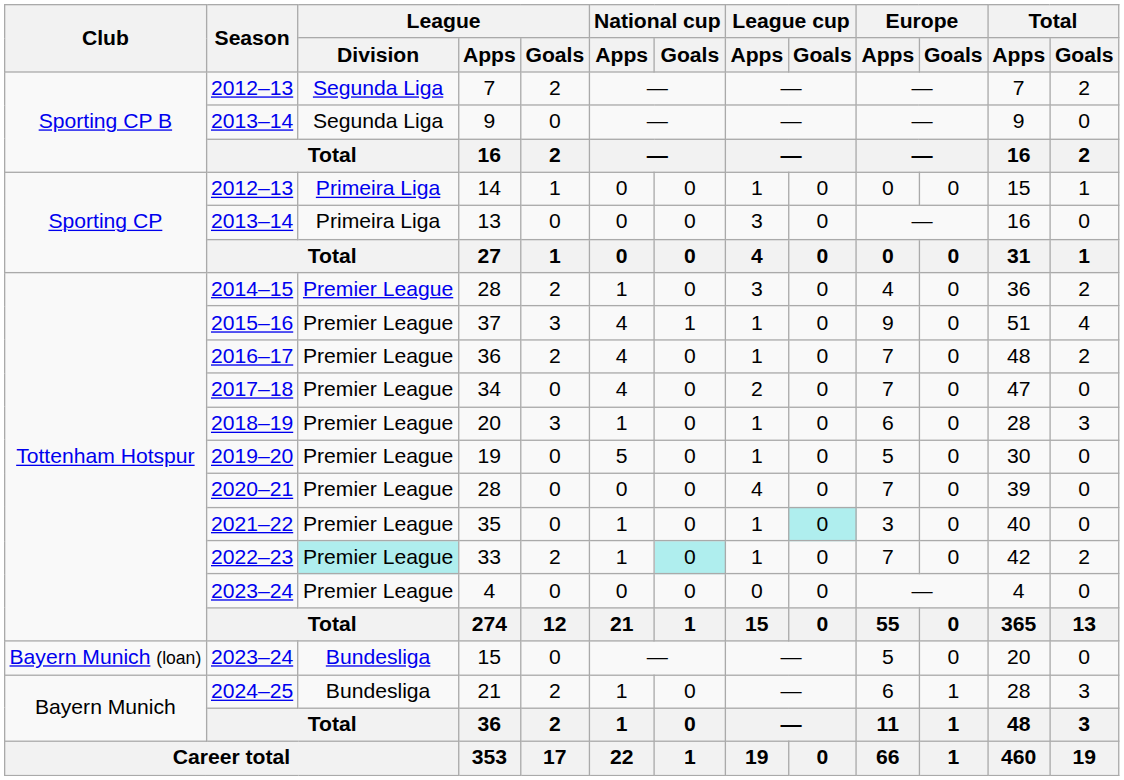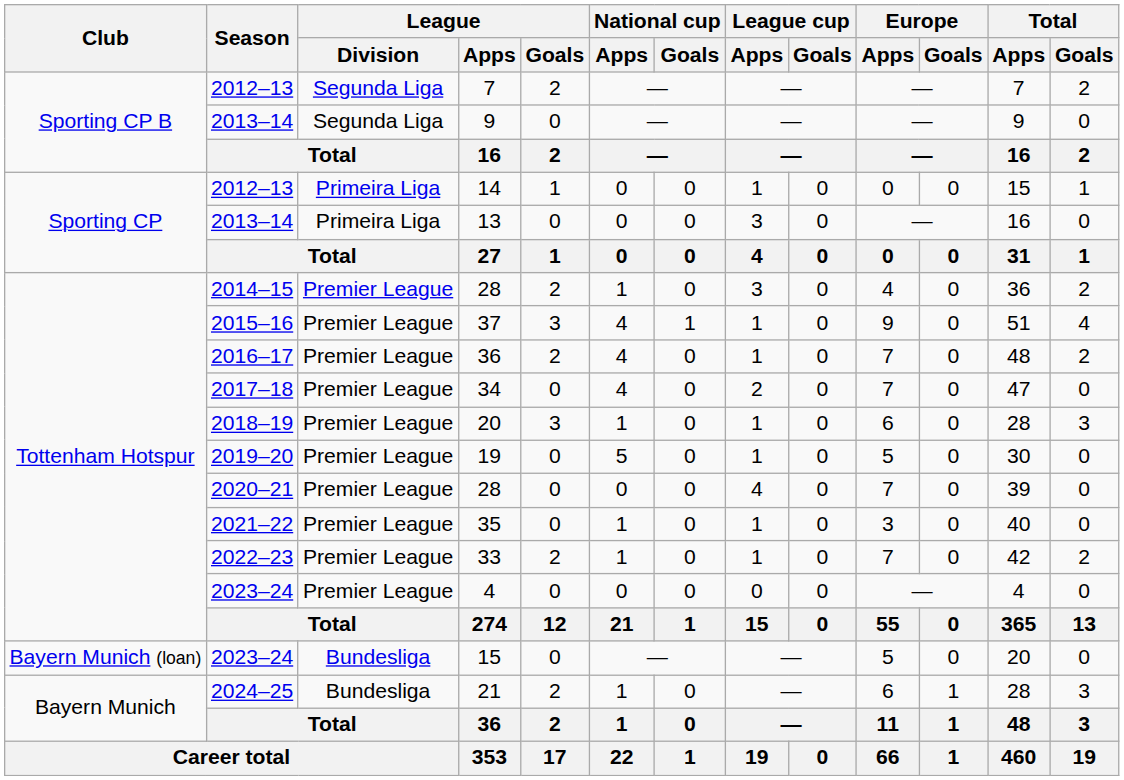35 | League cup / Goals: paleturquoise background -> no background
33 | League / Division: paleturquoise background -> no background
33 | National cup / Goals: paleturquoise background -> no background
